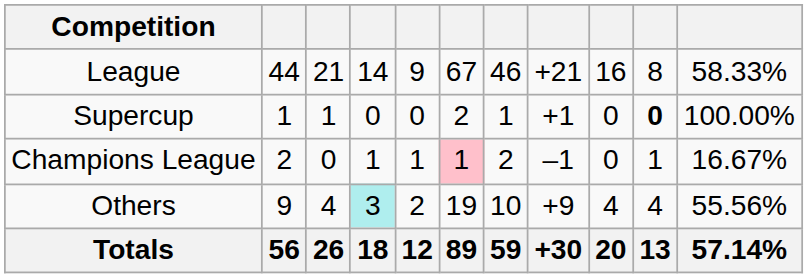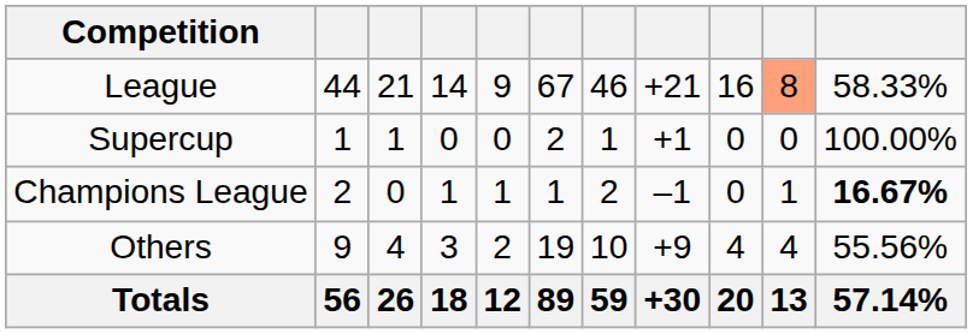League | column 10: no background -> lightsalmon background
Supercup | column 10: bold -> normal
Champions League | column 6: pink background -> no background
Champions League | column 11: normal -> bold
Others | column 4: paleturquoise background -> no background
